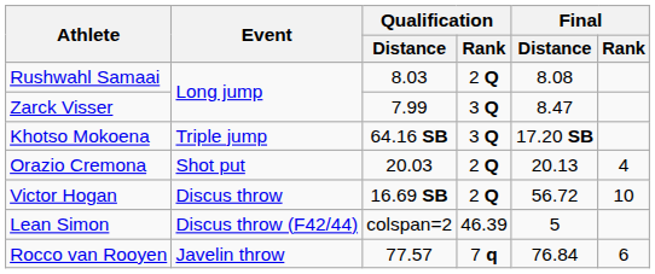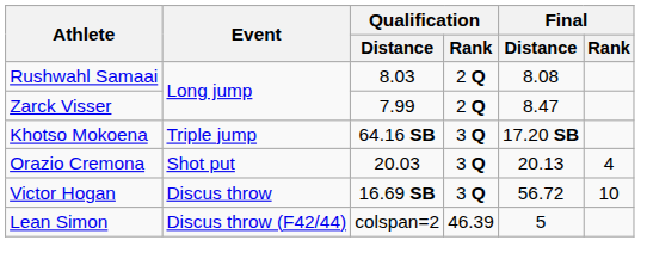Zarck Visser | Qualification / Rank: 3 Q -> 2 Q
Orazio Cremona | Qualification / Rank: 2 Q -> 3 Q
Victor Hogan | Qualification / Rank: 2 Q -> 3 Q
- row: Rocco van Rooyen | Javelin throw | 77.57 | 7 q | 76.84 | 6
